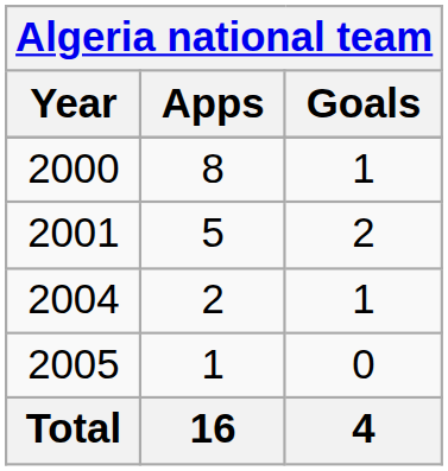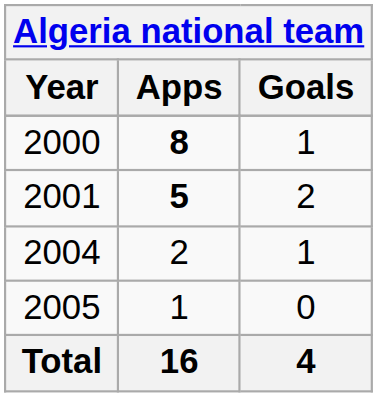2000 | Apps: normal -> bold
2001 | Apps: normal -> bold
